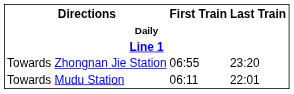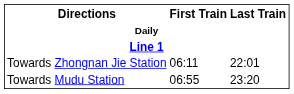Towards Zhongnan Jie Station | First Train / Daily: 06:55 -> 06:11
Towards Zhongnan Jie Station | Last Train / Daily: 23:20 -> 22:01
Towards Mudu Station | First Train / Daily: 06:11 -> 06:55
Towards Mudu Station | Last Train / Daily: 22:01 -> 23:20
